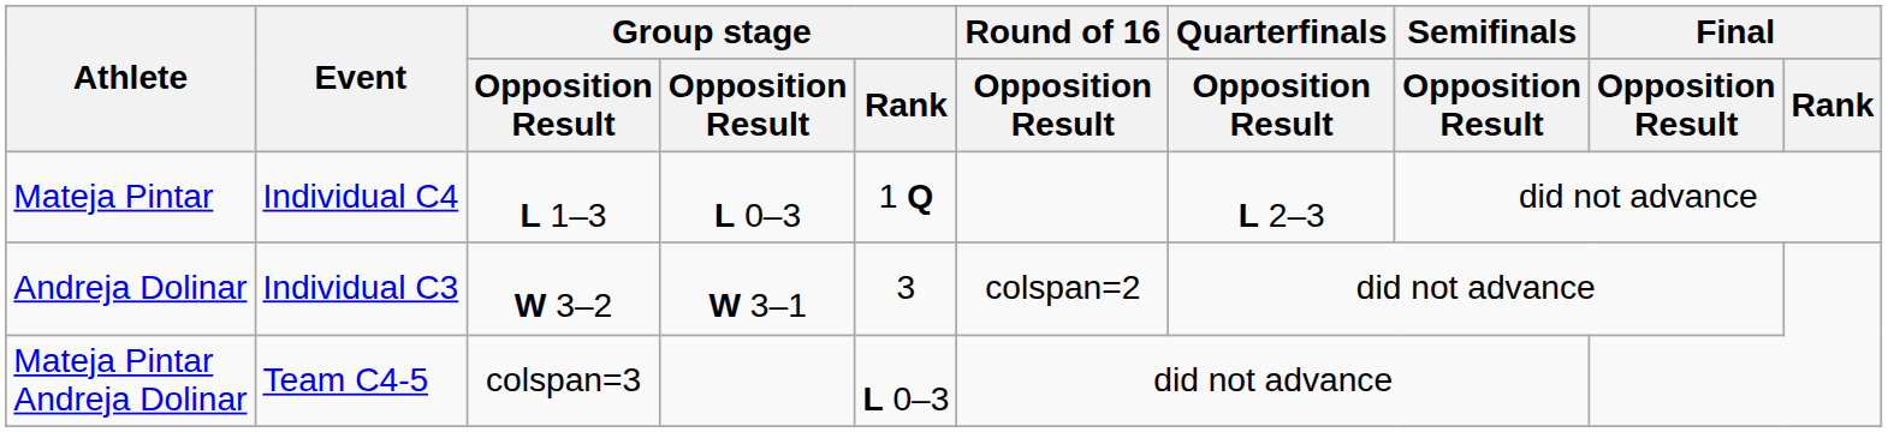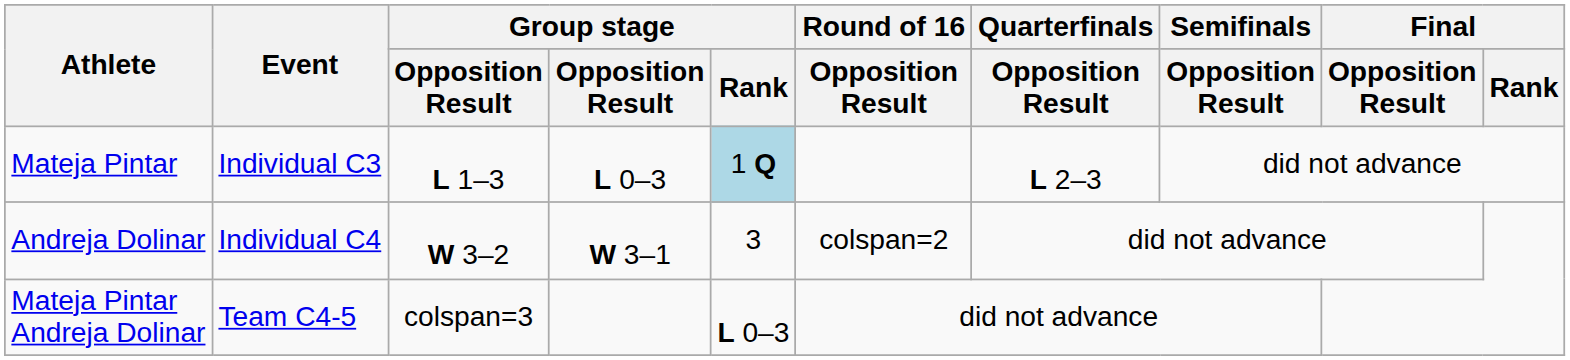Mateja Pintar | Event: Individual C4 -> Individual C3
Mateja Pintar | Group stage / Rank: no background -> lightblue background
Andreja Dolinar | Event: Individual C3 -> Individual C4
